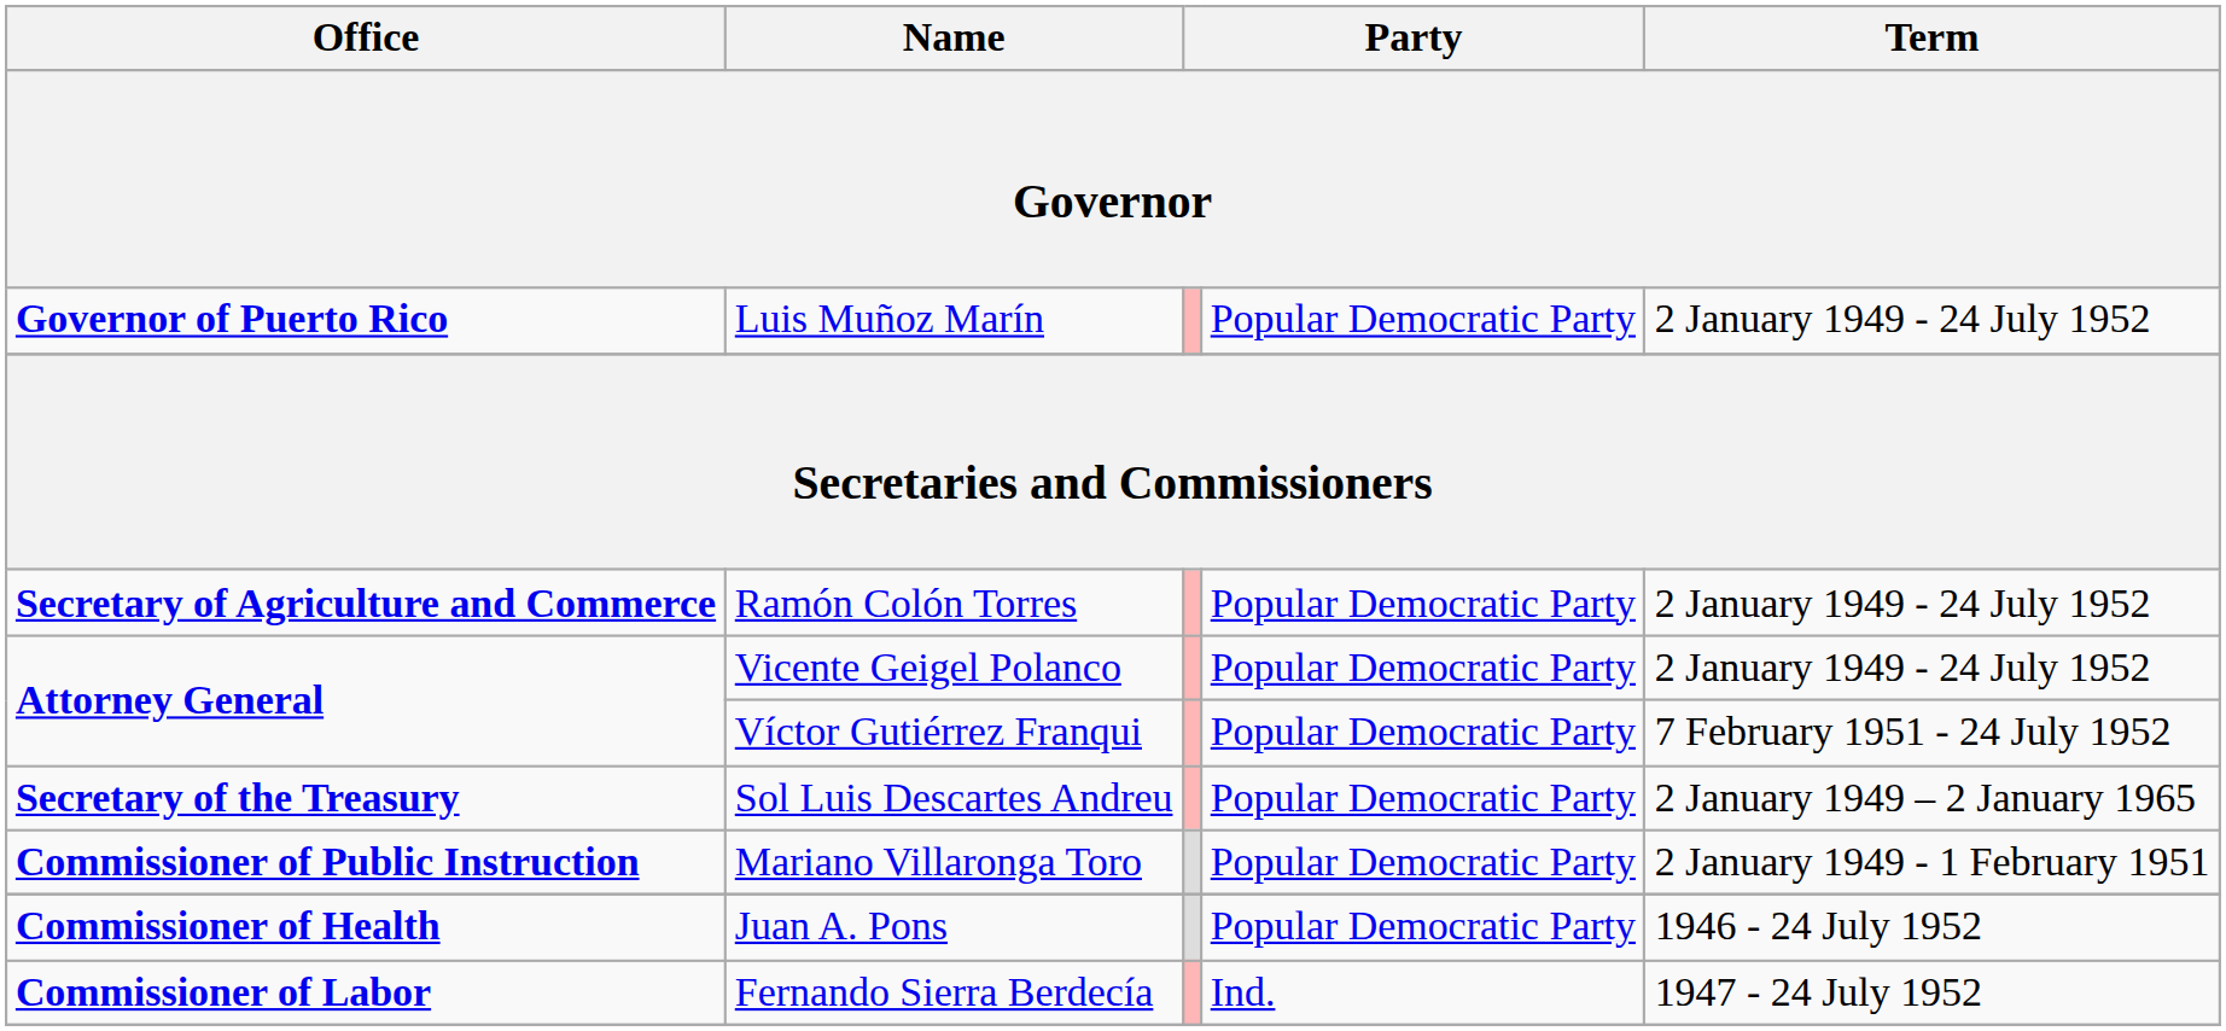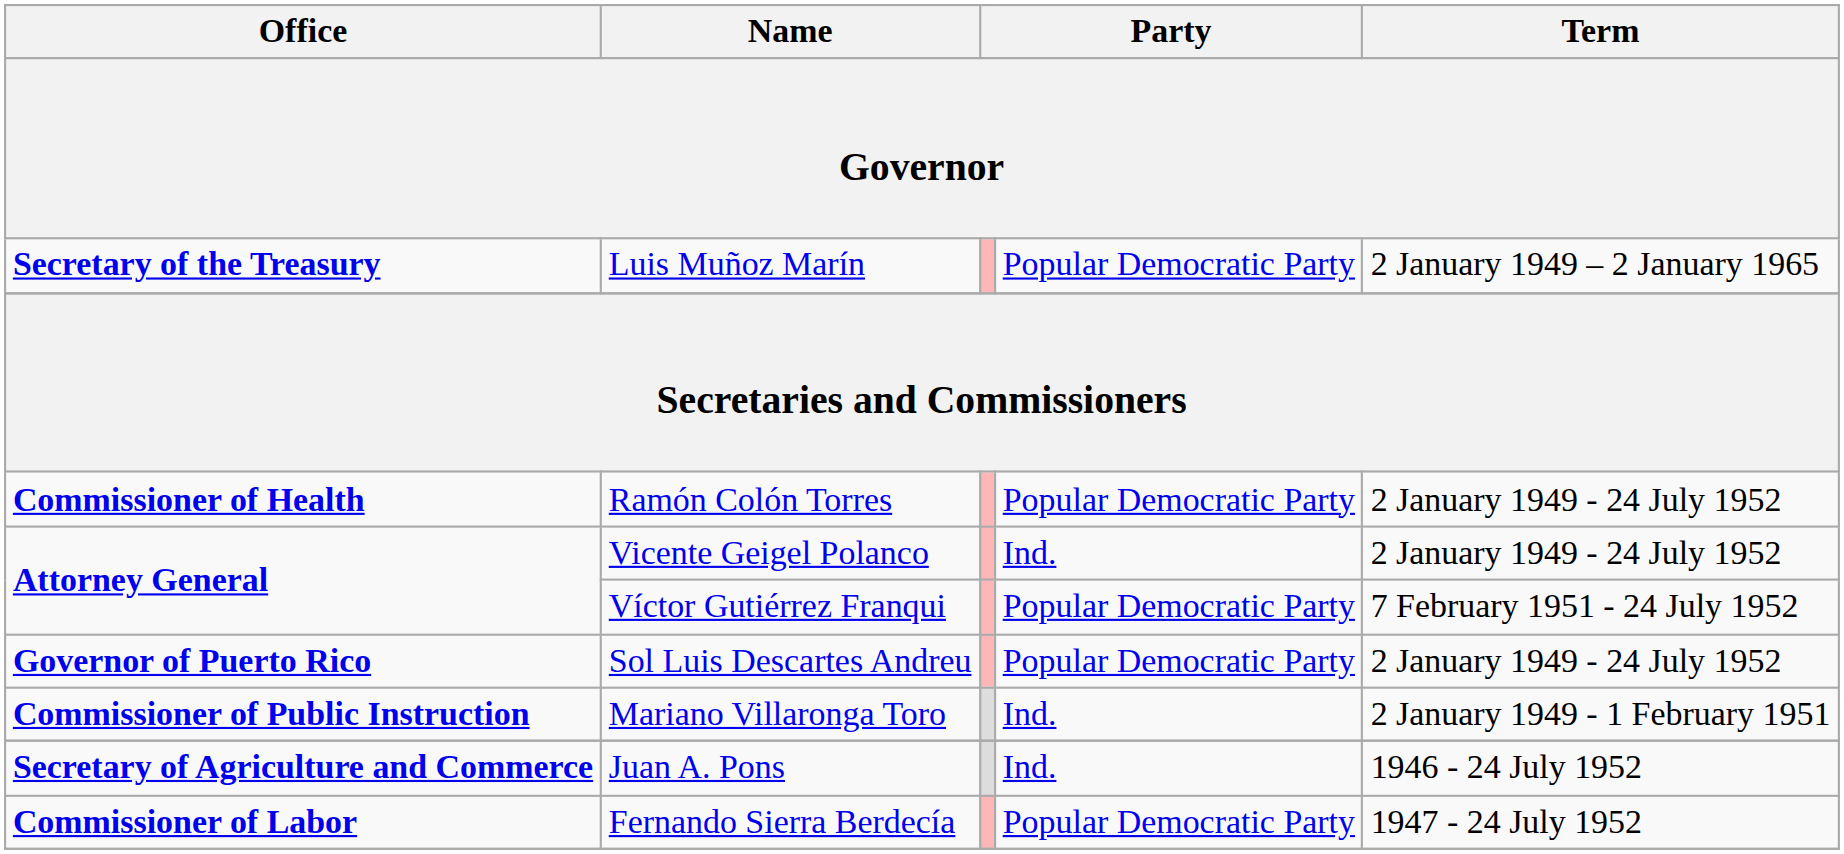Luis Muñoz Marín | Office: Governor of Puerto Rico -> Secretary of the Treasury
Luis Muñoz Marín | Term: 2 January 1949 - 24 July 1952 -> 2 January 1949 – 2 January 1965
Ramón Colón Torres | Office: Secretary of Agriculture and Commerce -> Commissioner of Health
Vicente Geigel Polanco | column 4: Popular Democratic Party -> Ind.
Sol Luis Descartes Andreu | Office: Secretary of the Treasury -> Governor of Puerto Rico
Sol Luis Descartes Andreu | Term: 2 January 1949 – 2 January 1965 -> 2 January 1949 - 24 July 1952
Mariano Villaronga Toro | column 4: Popular Democratic Party -> Ind.
Juan A. Pons | Office: Commissioner of Health -> Secretary of Agriculture and Commerce
Juan A. Pons | column 4: Popular Democratic Party -> Ind.
Fernando Sierra Berdecía | column 4: Ind. -> Popular Democratic Party
